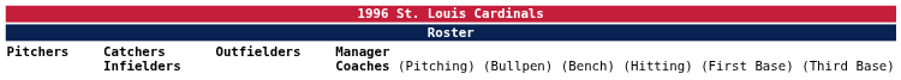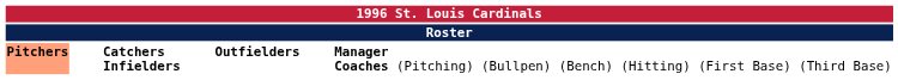Pitchers | column 1: no background -> lightsalmon background
